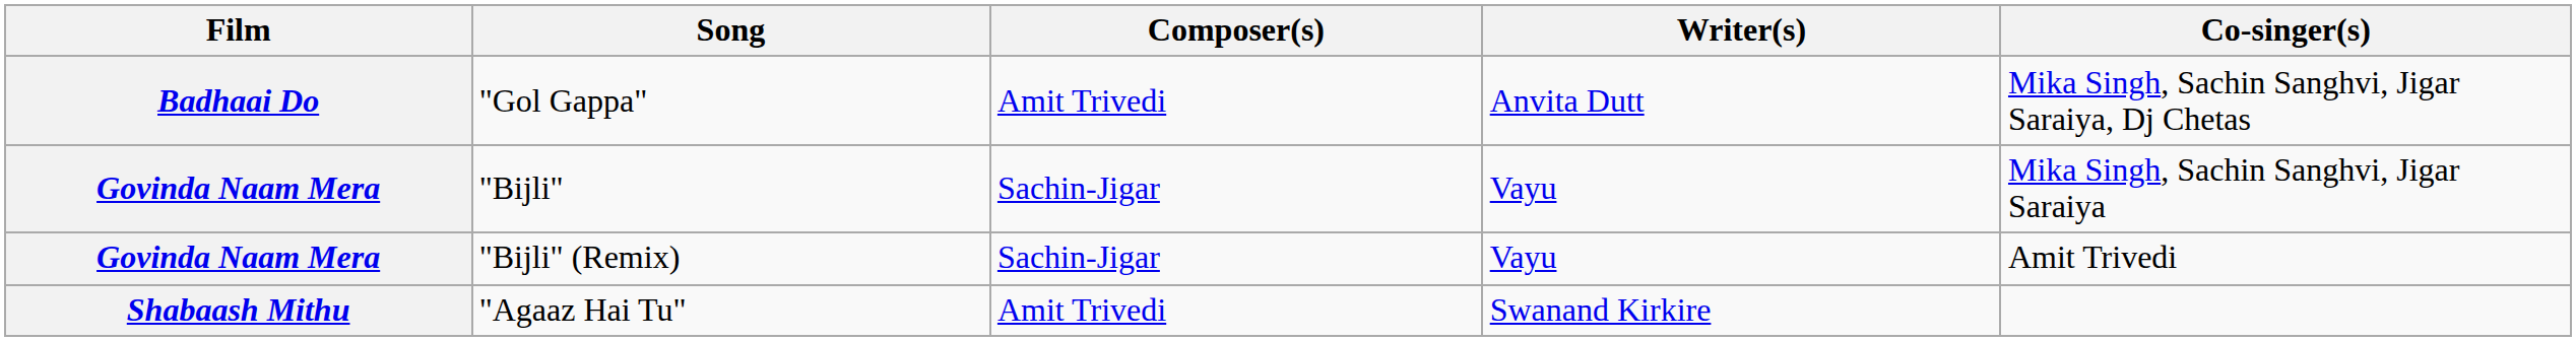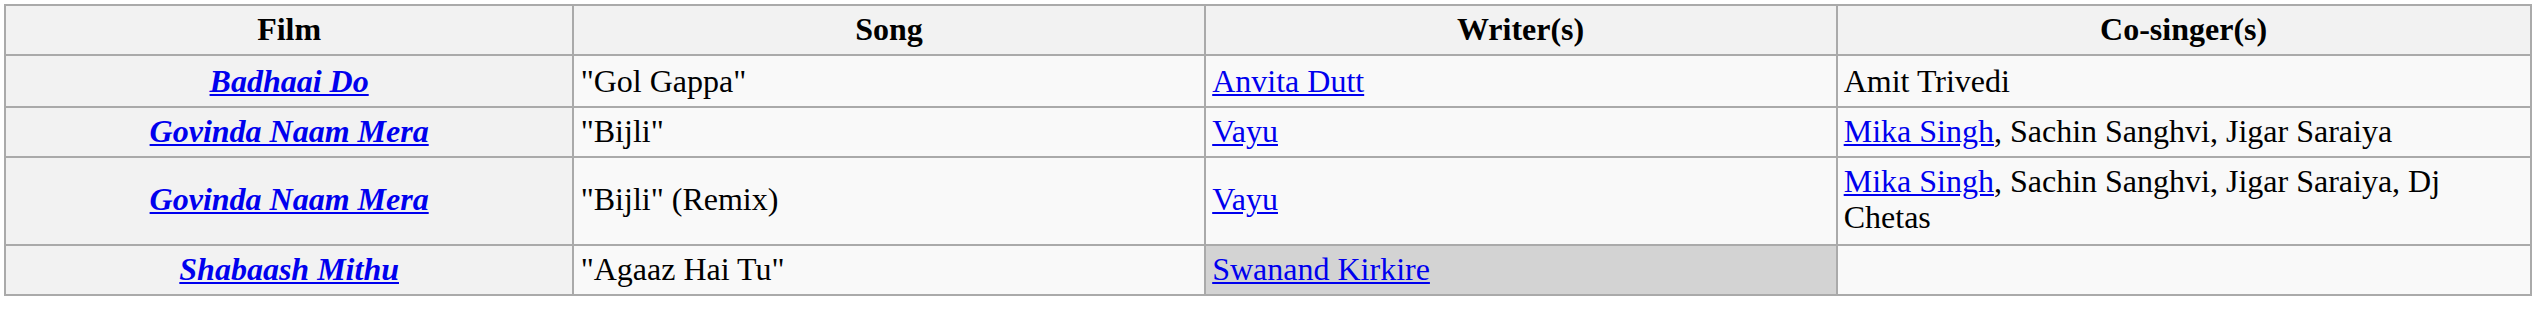- column: Composer(s) | Amit Trivedi | Sachin-Jigar | Sachin-Jigar | Amit Trivedi
"Gol Gappa" | Co-singer(s): Mika Singh, Sachin Sanghvi, Jigar Saraiya, Dj Chetas -> Amit Trivedi
"Bijli" (Remix) | Co-singer(s): Amit Trivedi -> Mika Singh, Sachin Sanghvi, Jigar Saraiya, Dj Chetas
"Agaaz Hai Tu" | Writer(s): no background -> lightgrey background
